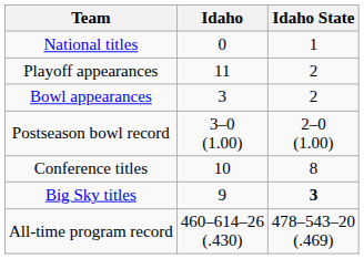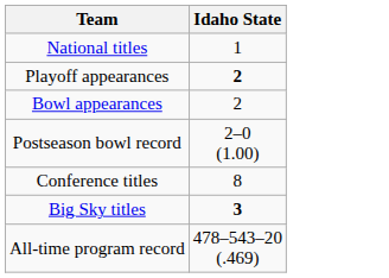- column: Idaho | 0 | 11 | 3 | 3–0 (1.00) | 10 | 9 | 460–614–26 (.430)
Playoff appearances | Idaho State: normal -> bold
